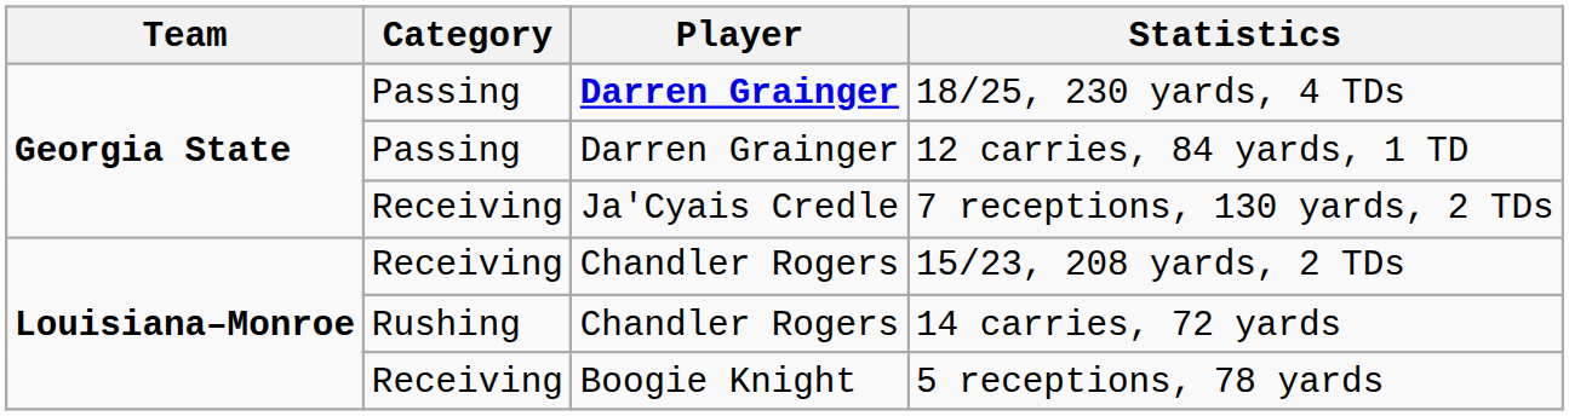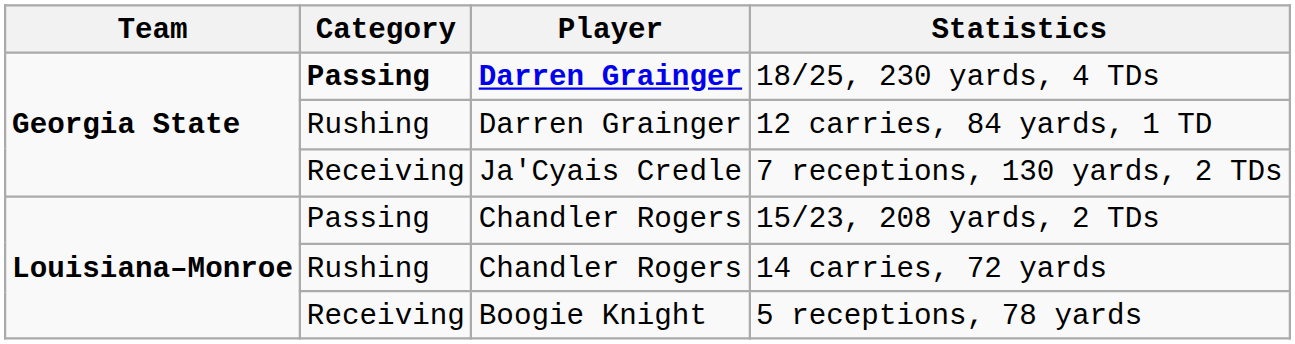18/25, 230 yards, 4 TDs | Category: normal -> bold
12 carries, 84 yards, 1 TD | Category: Passing -> Rushing
15/23, 208 yards, 2 TDs | Category: Receiving -> Passing
